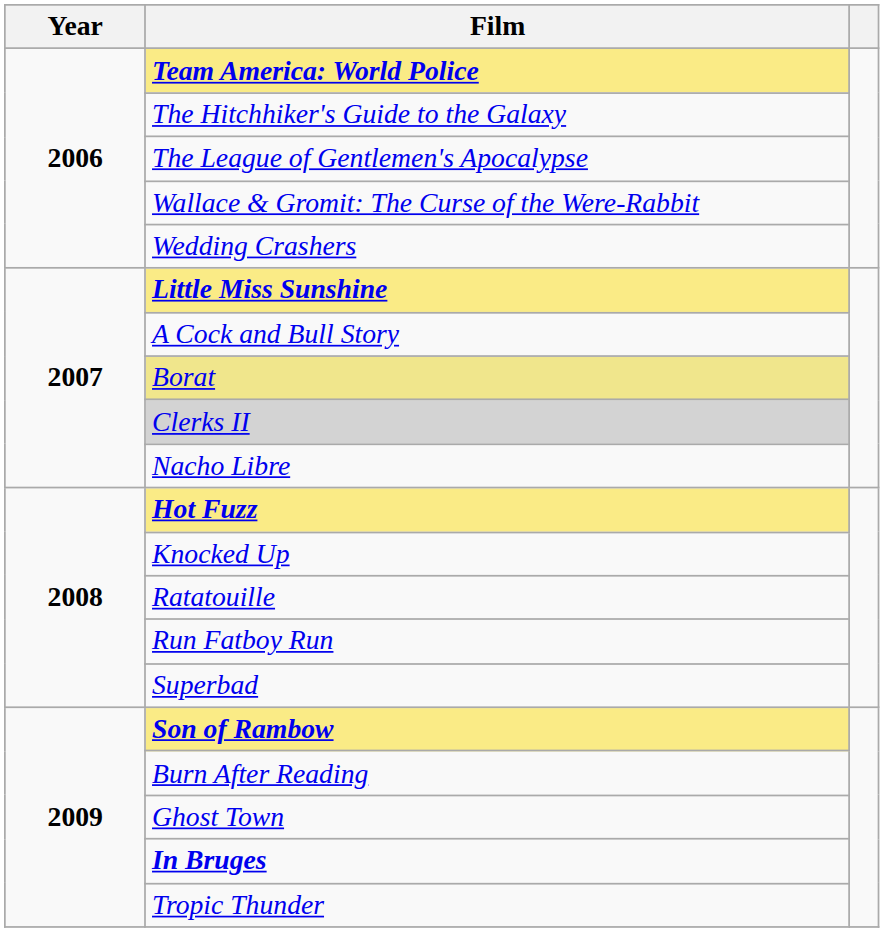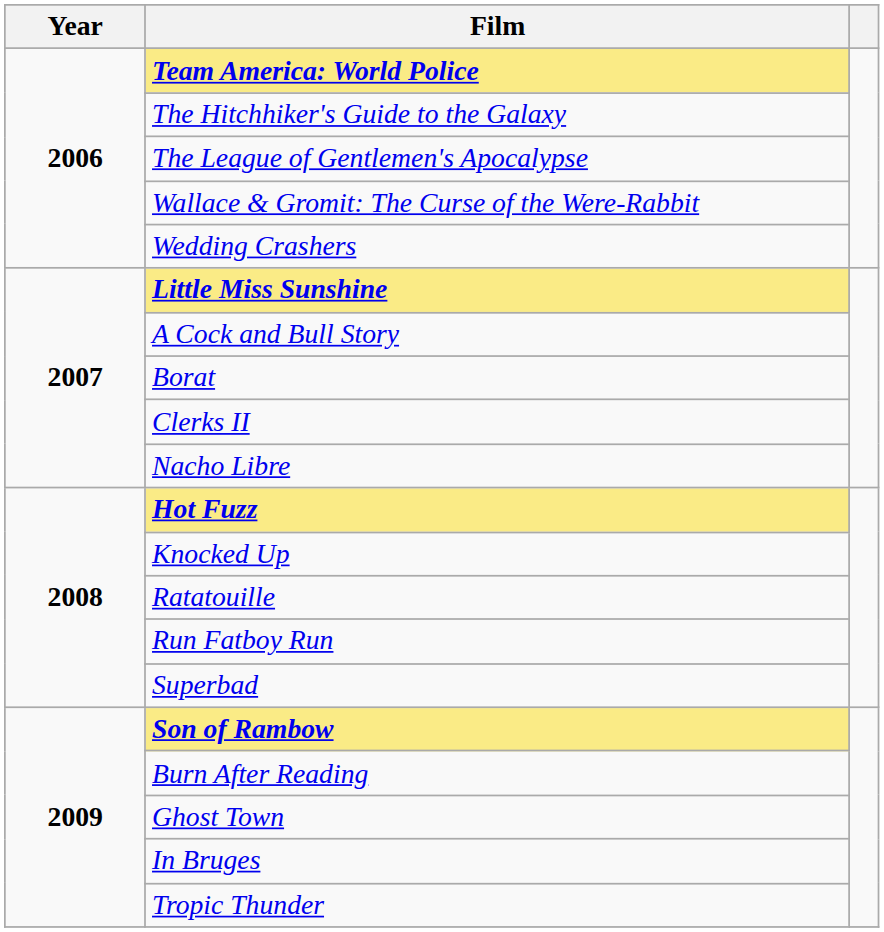Borat | Film: khaki background -> no background
Clerks II | Film: lightgrey background -> no background
In Bruges | Film: bold -> normal
